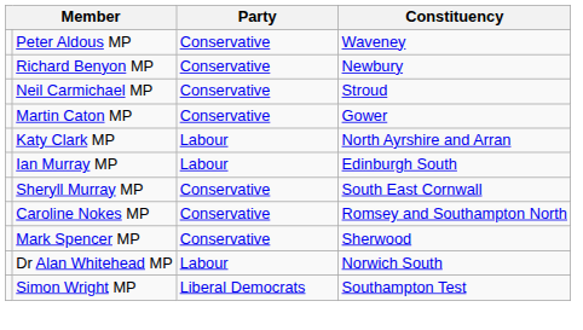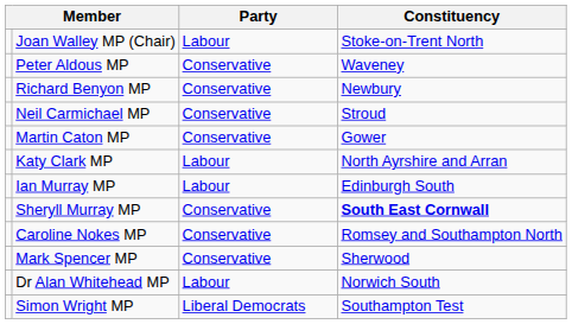+ row: Joan Walley MP (Chair) | Labour | Stoke-on-Trent North
Sheryll Murray MP | Constituency: normal -> bold
